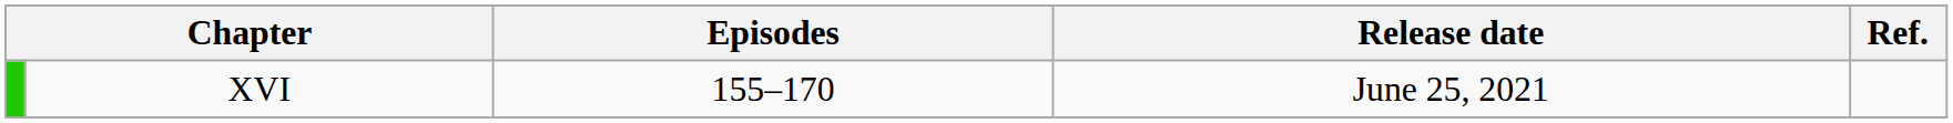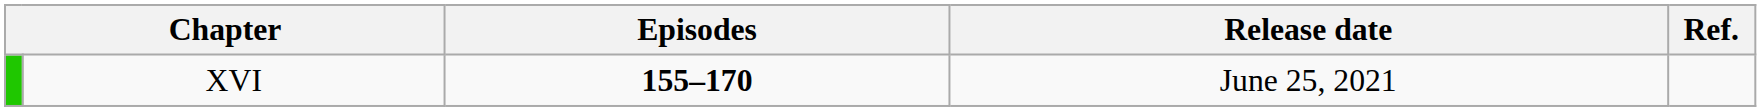XVI | Episodes: normal -> bold
